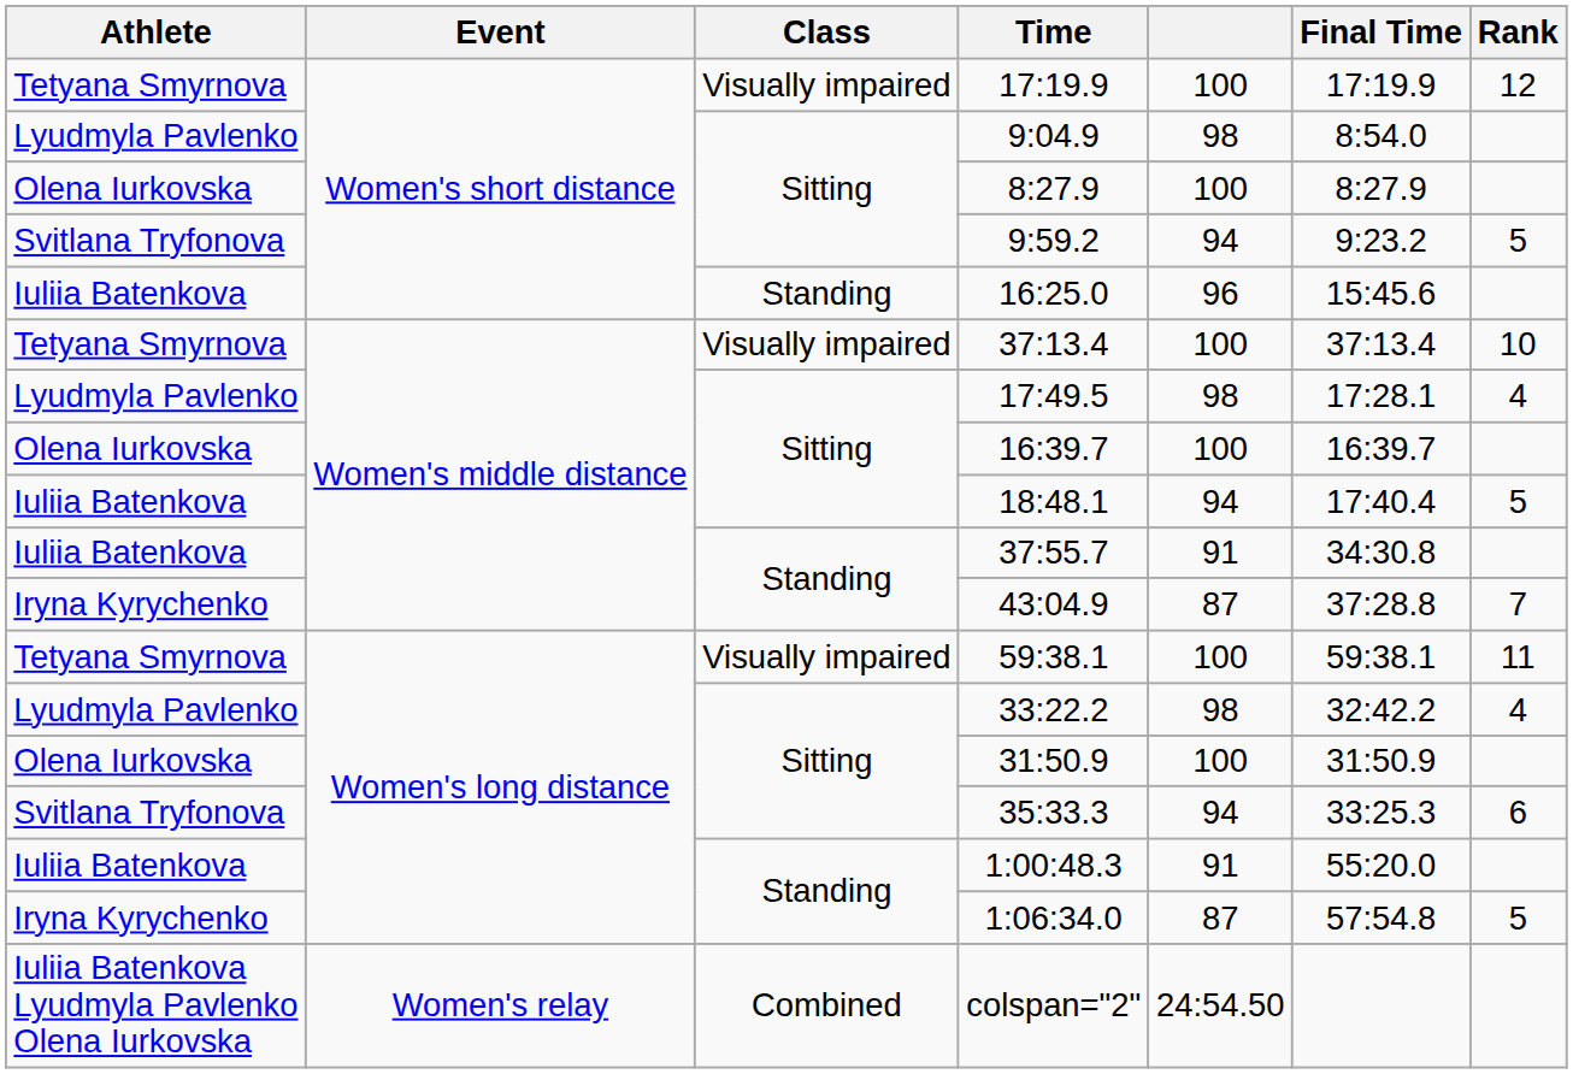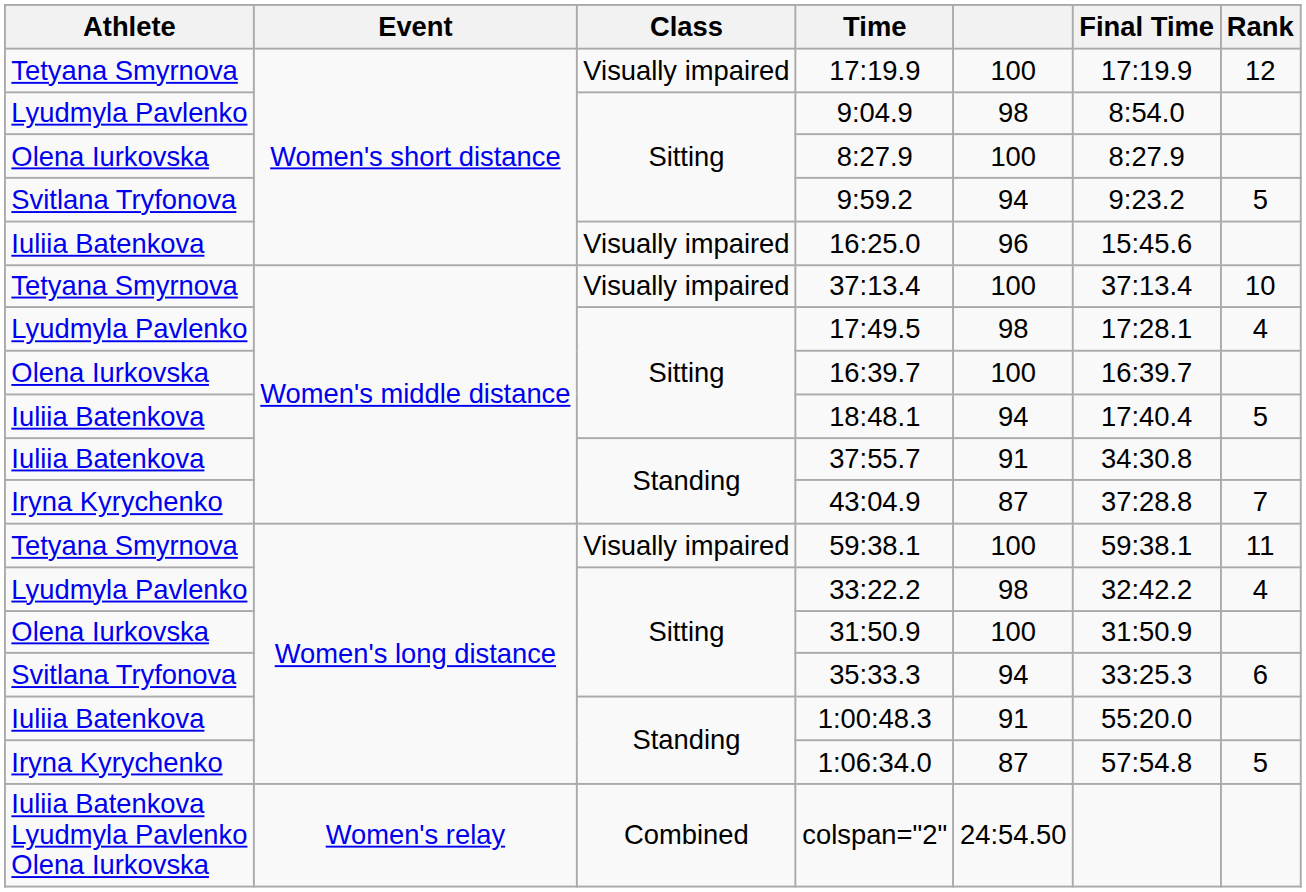16:25.0 | Class: Standing -> Visually impaired
